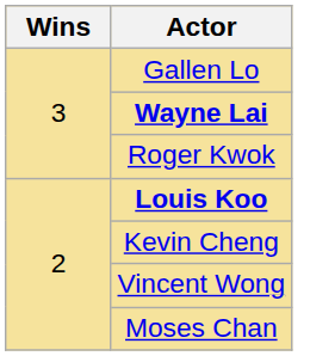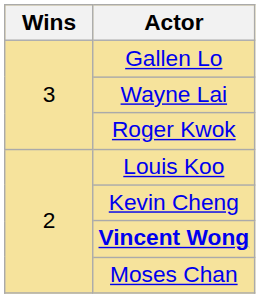Wayne Lai | Actor: bold -> normal
Louis Koo | Actor: bold -> normal
Vincent Wong | Actor: normal -> bold
